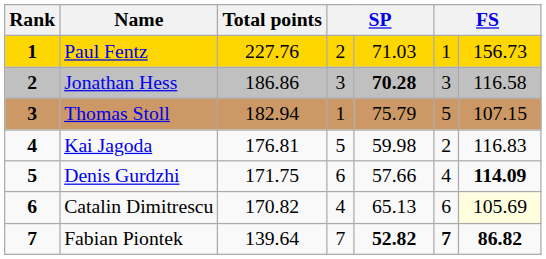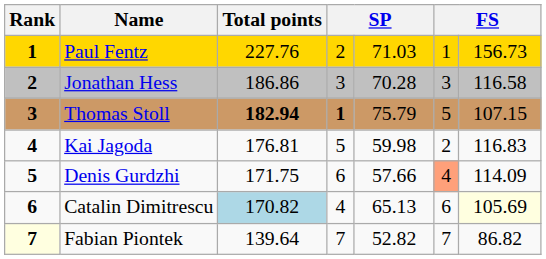Jonathan Hess | column 5: bold -> normal
Thomas Stoll | Total points: normal -> bold
Thomas Stoll | column 4: normal -> bold
Denis Gurdzhi | column 6: no background -> lightsalmon background
Denis Gurdzhi | column 7: bold -> normal
Catalin Dimitrescu | Total points: no background -> lightblue background
Fabian Piontek | Rank: no background -> lightyellow background
Fabian Piontek | column 5: bold -> normal
Fabian Piontek | column 6: bold -> normal
Fabian Piontek | column 7: bold -> normal
